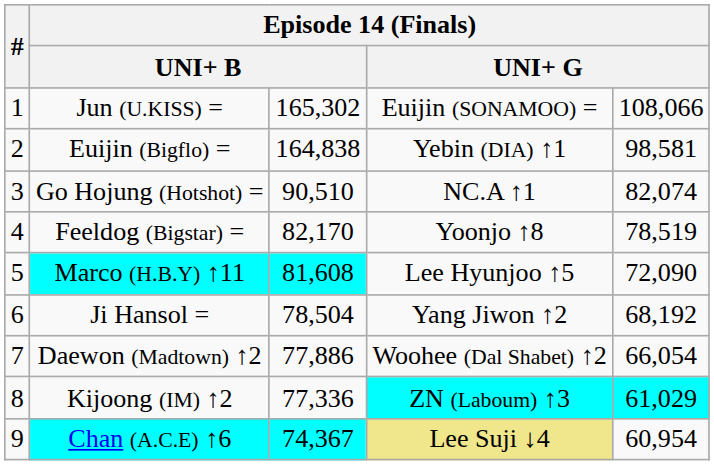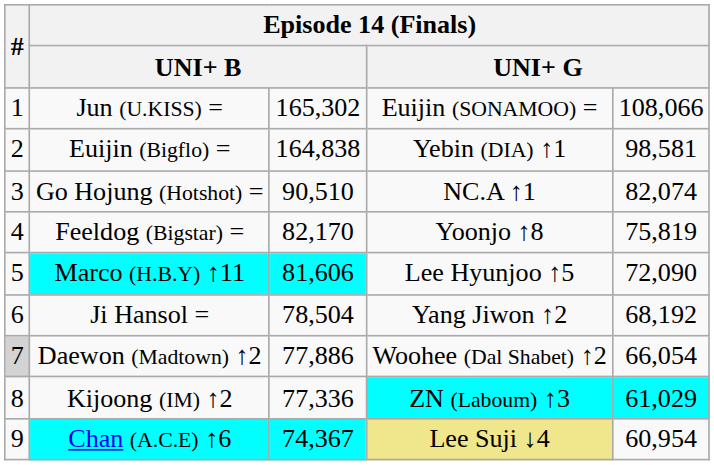Feeldog (Bigstar) = | column 5: 78,519 -> 75,819
Marco (H.B.Y) ↑11 | column 3: 81,608 -> 81,606
Daewon (Madtown) ↑2 | #: no background -> lightgrey background
